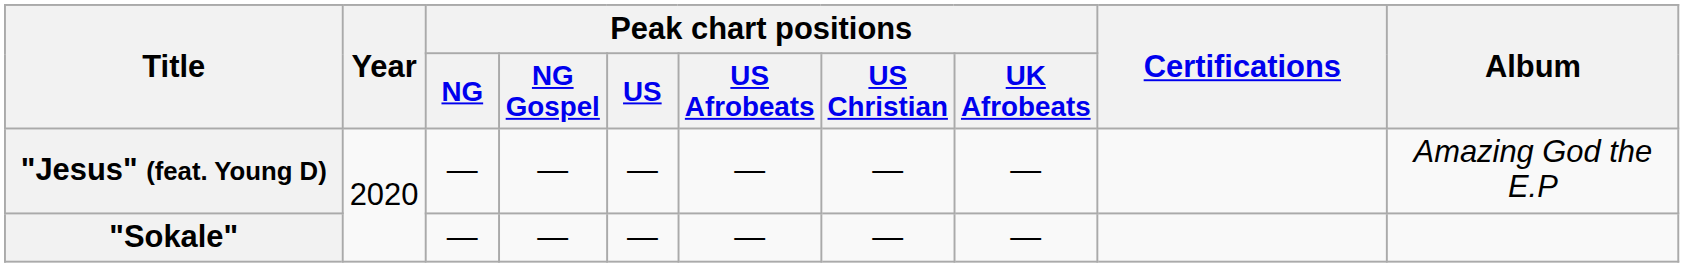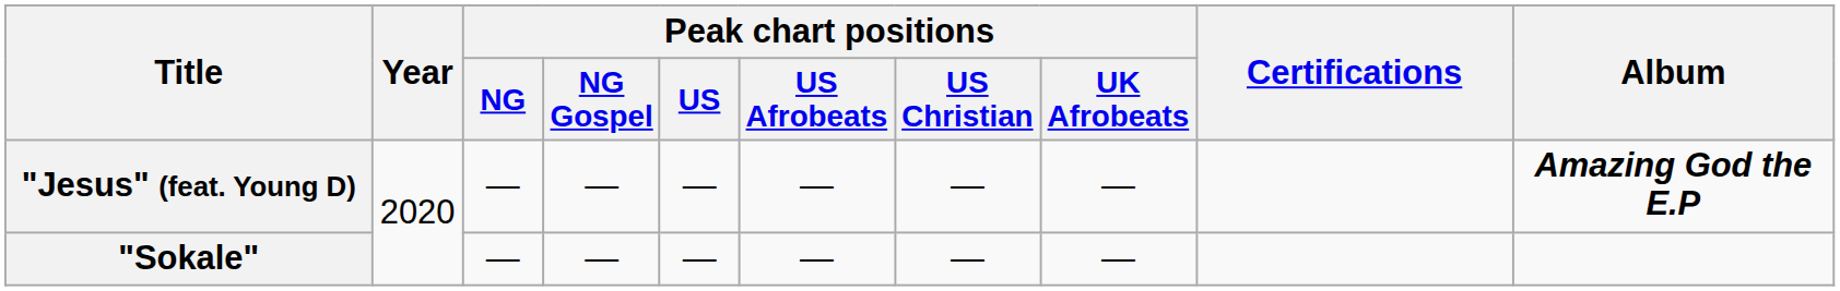"Jesus" (feat. Young D) | Album: normal -> bold
